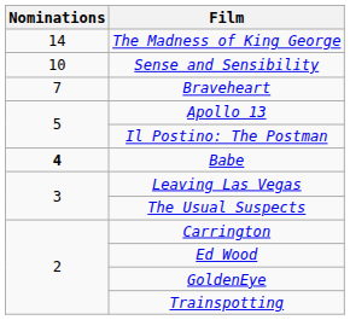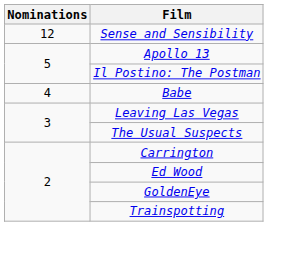- row: 14 | The Madness of King George
Sense and Sensibility | Nominations: 10 -> 12
- row: 7 | Braveheart
Babe | Nominations: bold -> normal
